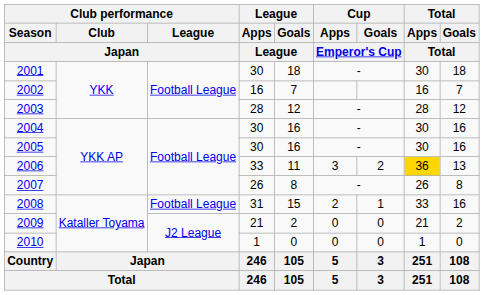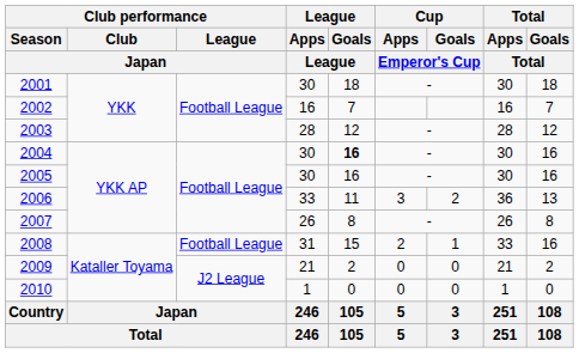2004 | League / Goals / League: normal -> bold
2006 | Total / Apps / Total: gold background -> no background
